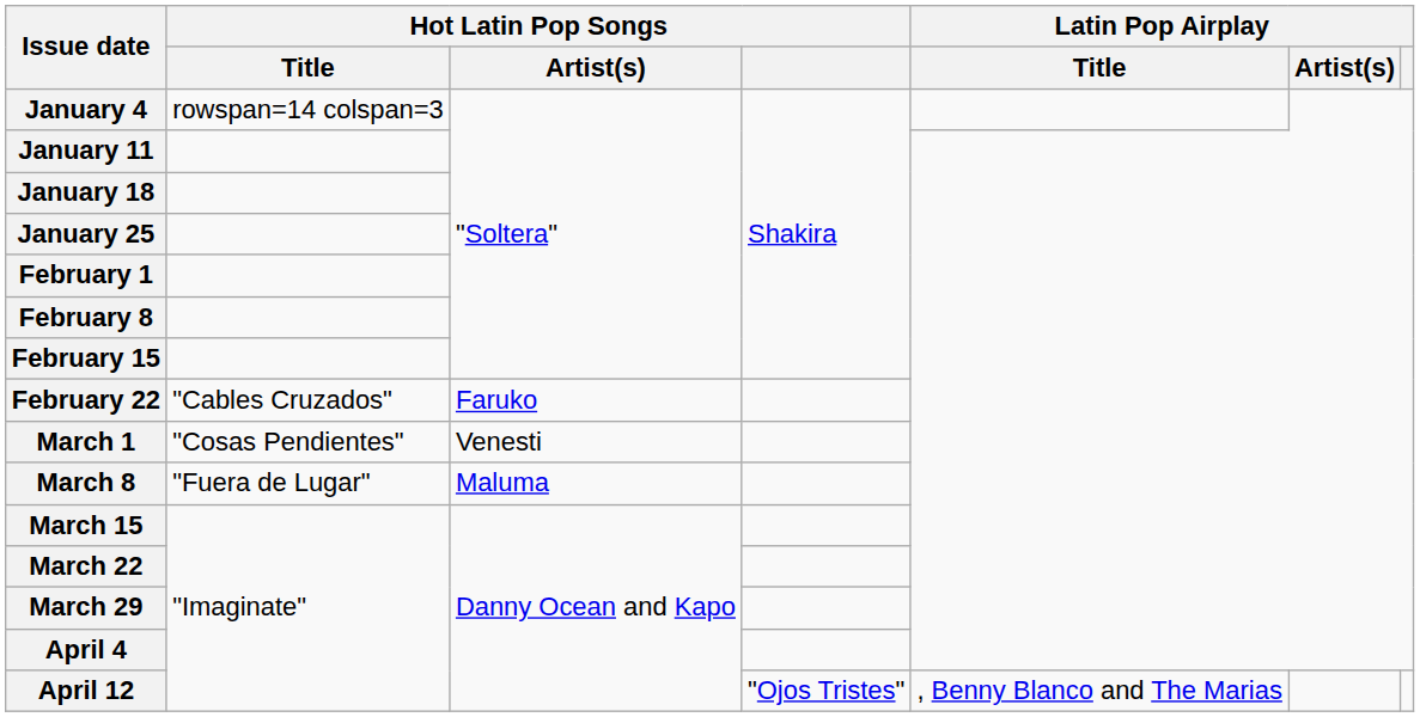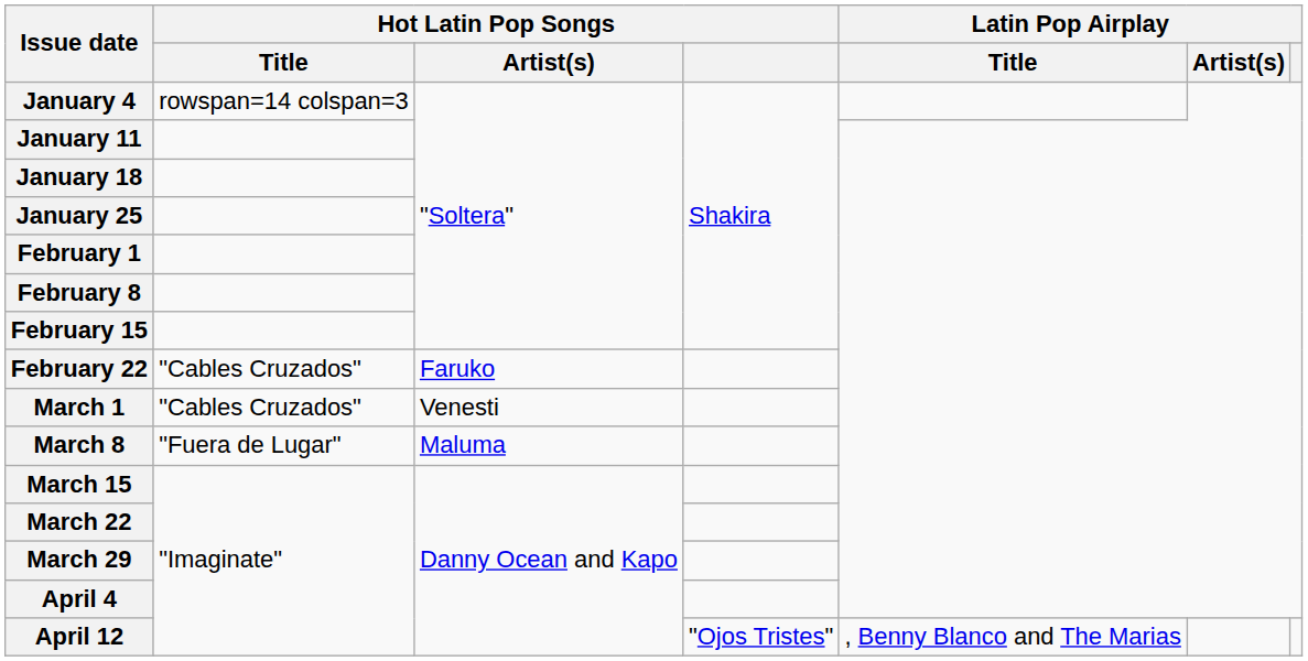March 1 | Hot Latin Pop Songs / Title: "Cosas Pendientes" -> "Cables Cruzados"
